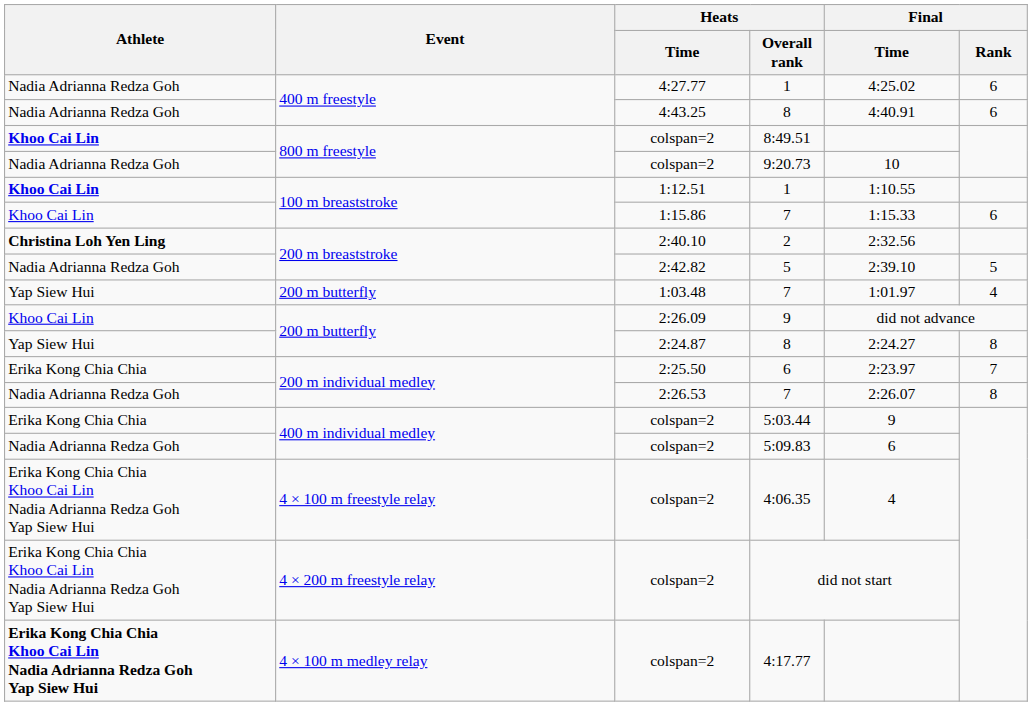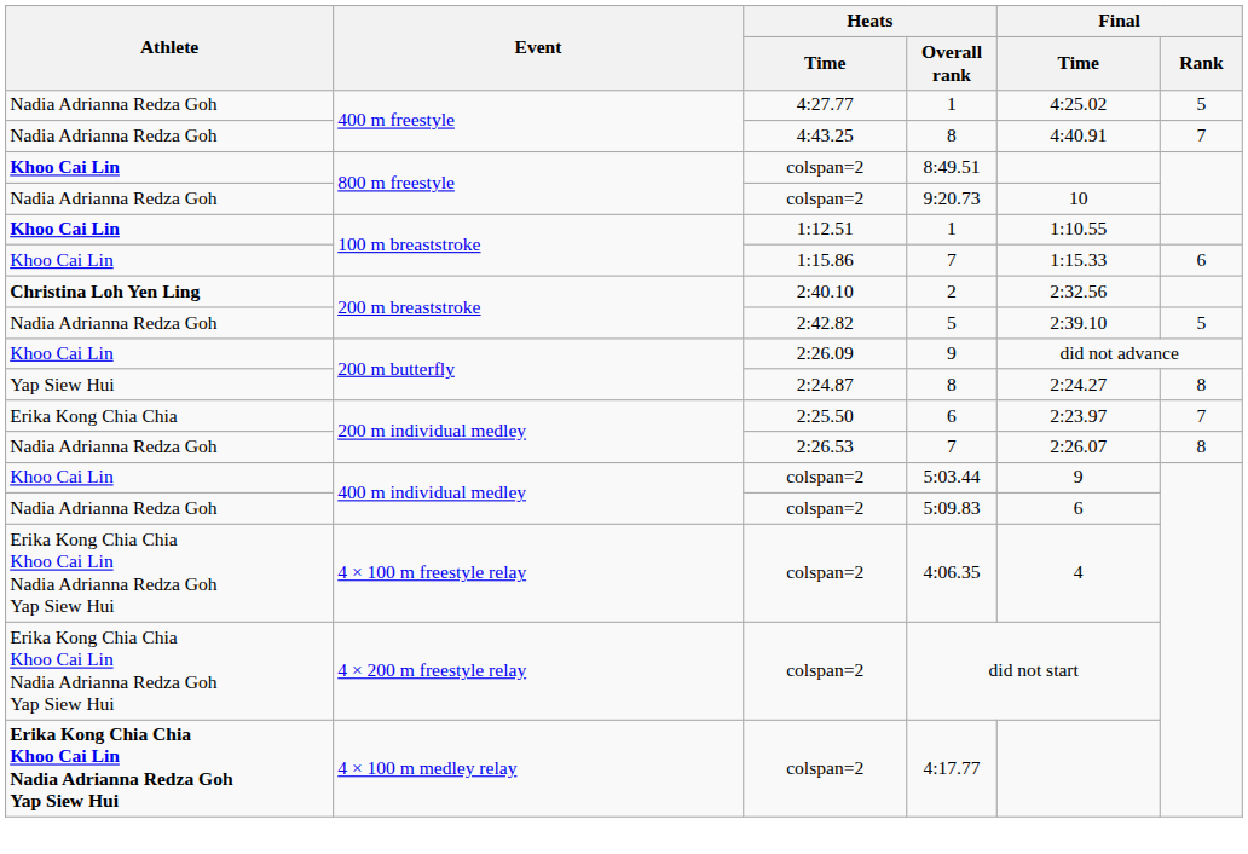4:27.77 / 1 | Final / Rank: 6 -> 5
4:43.25 / 8 | Final / Rank: 6 -> 7
- row: Yap Siew Hui | 200 m butterfly | 1:03.48 | 7 | 1:01.97 | 4
5:03.44 | Athlete: Erika Kong Chia Chia -> Khoo Cai Lin
